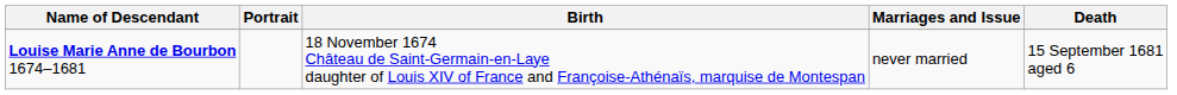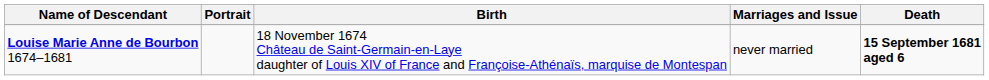Louise Marie Anne de Bourbon 1674–1681 | Death: normal -> bold
